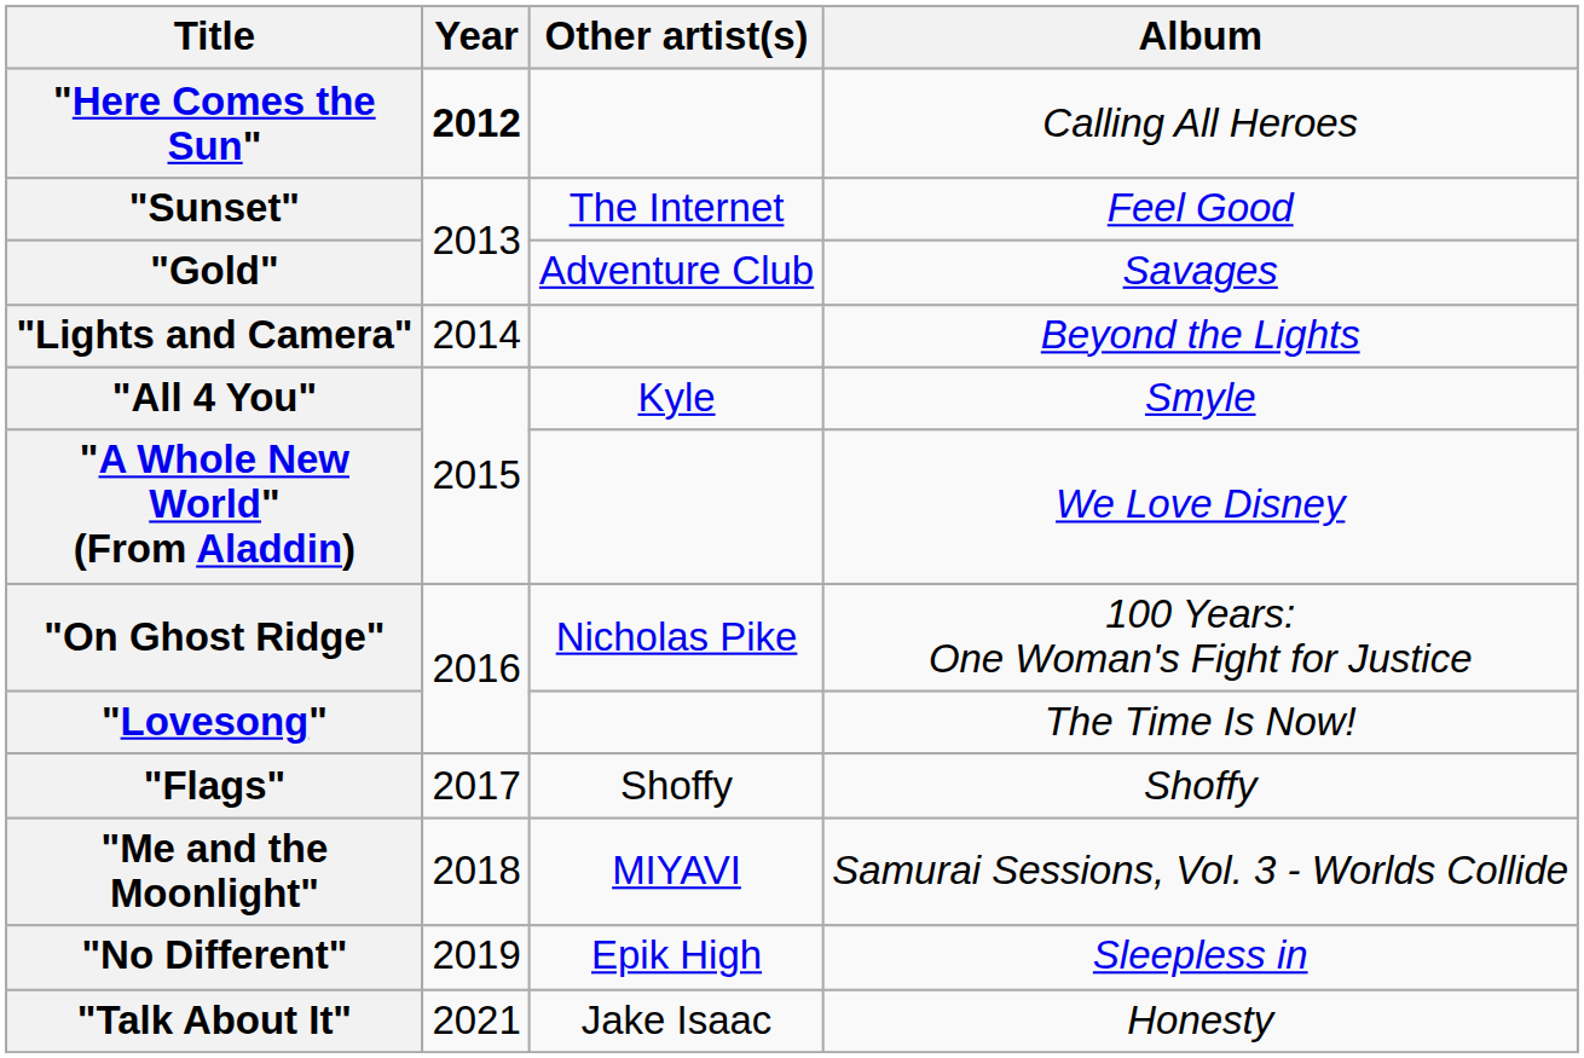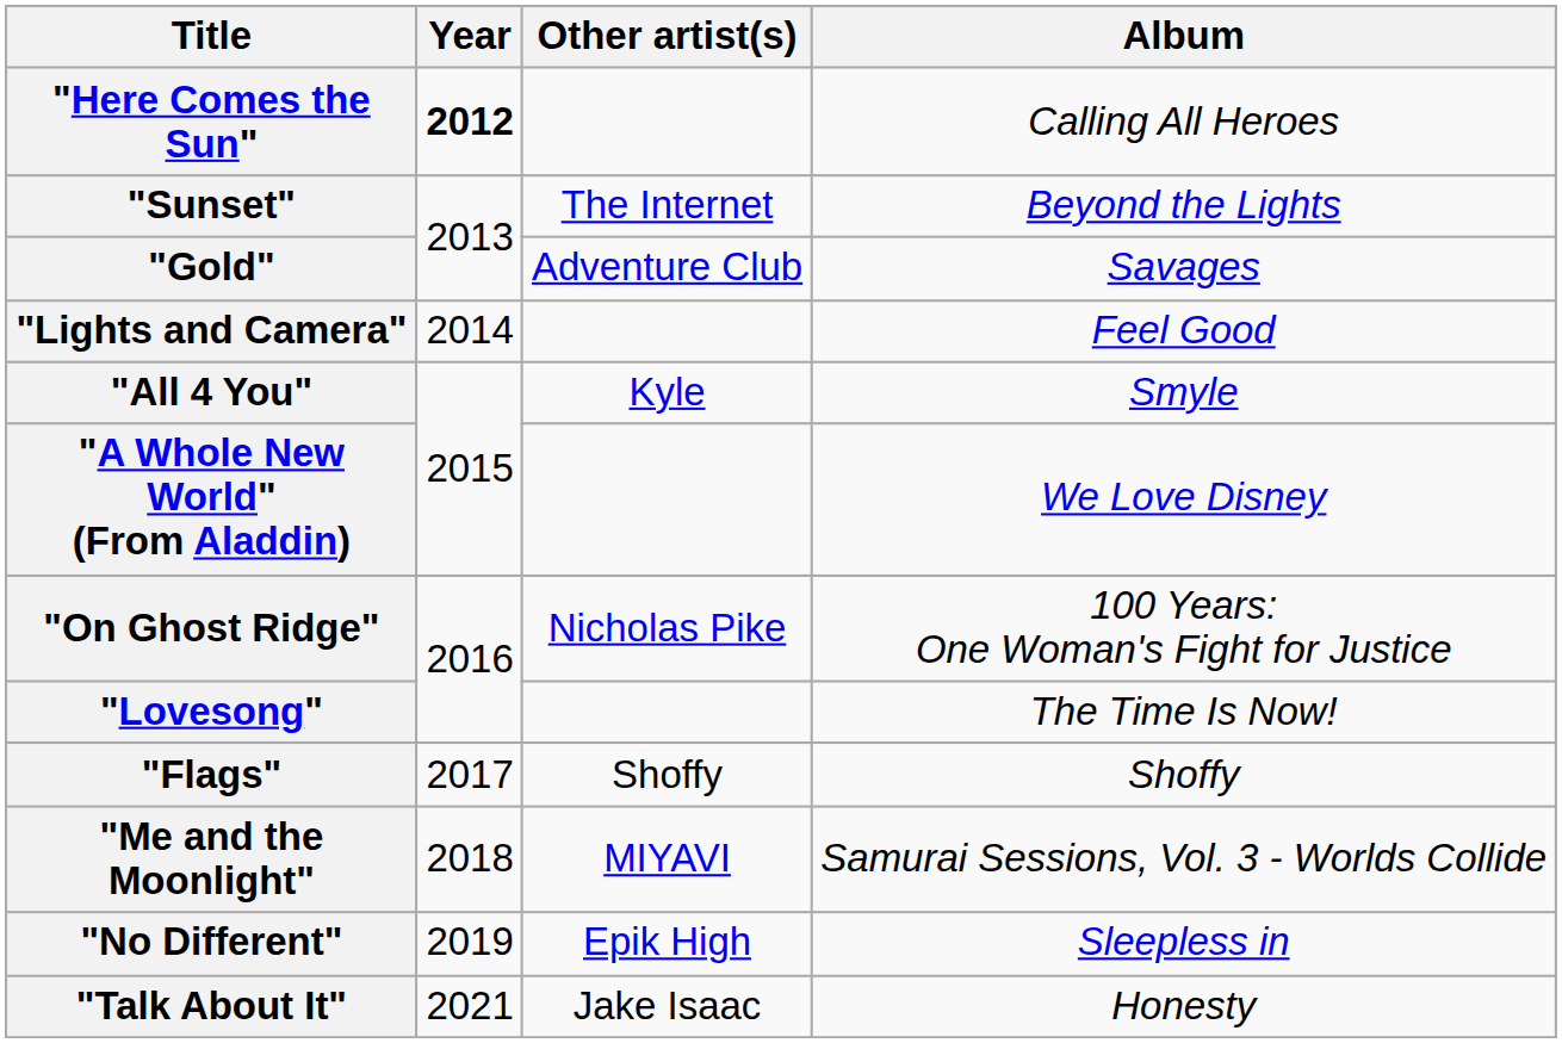"Sunset" | Album: Feel Good -> Beyond the Lights
"Lights and Camera" | Album: Beyond the Lights -> Feel Good
